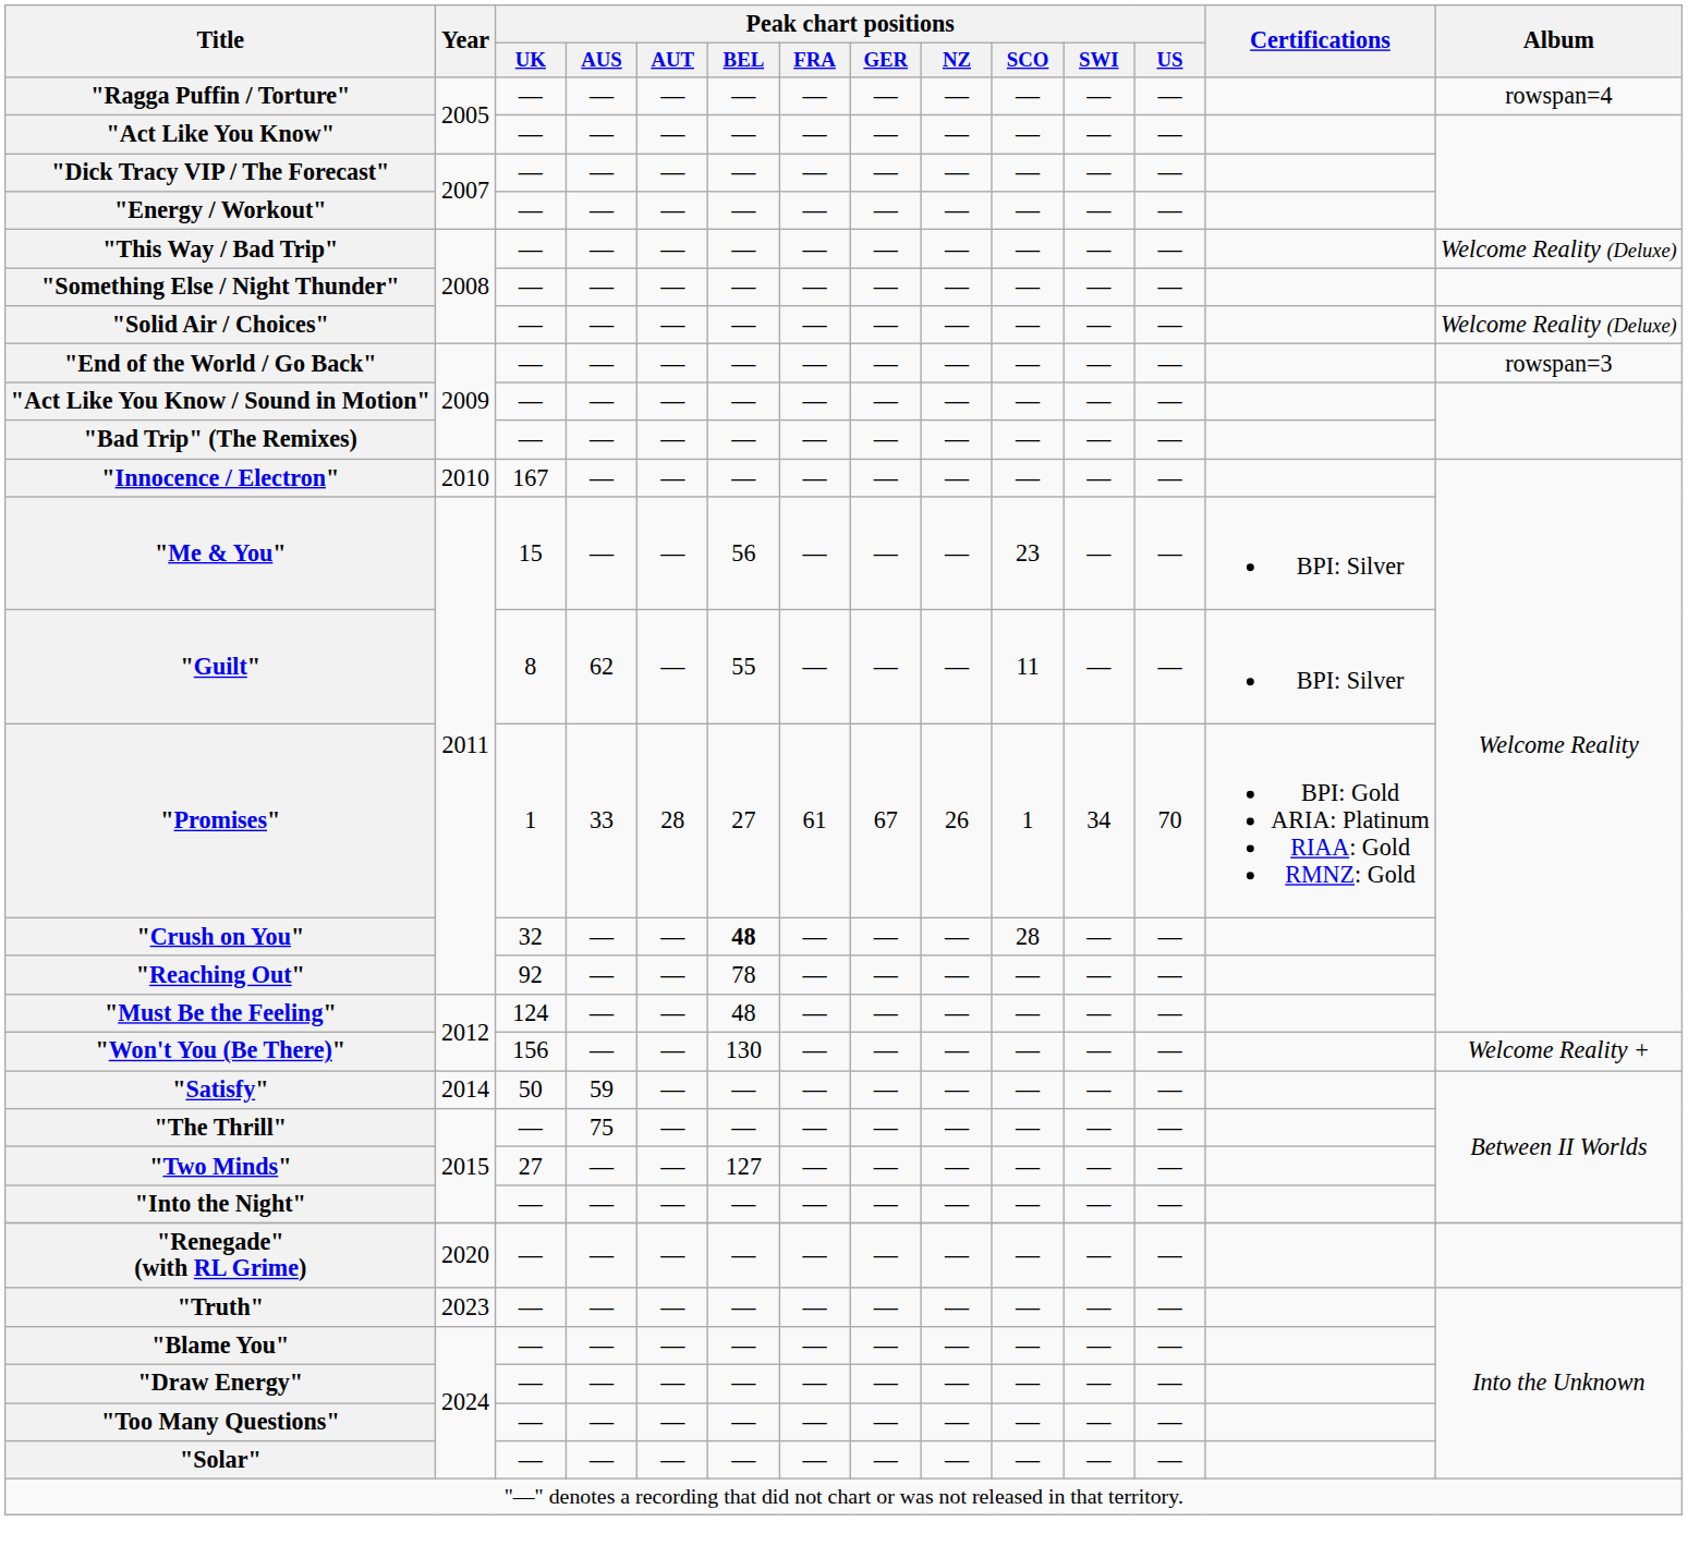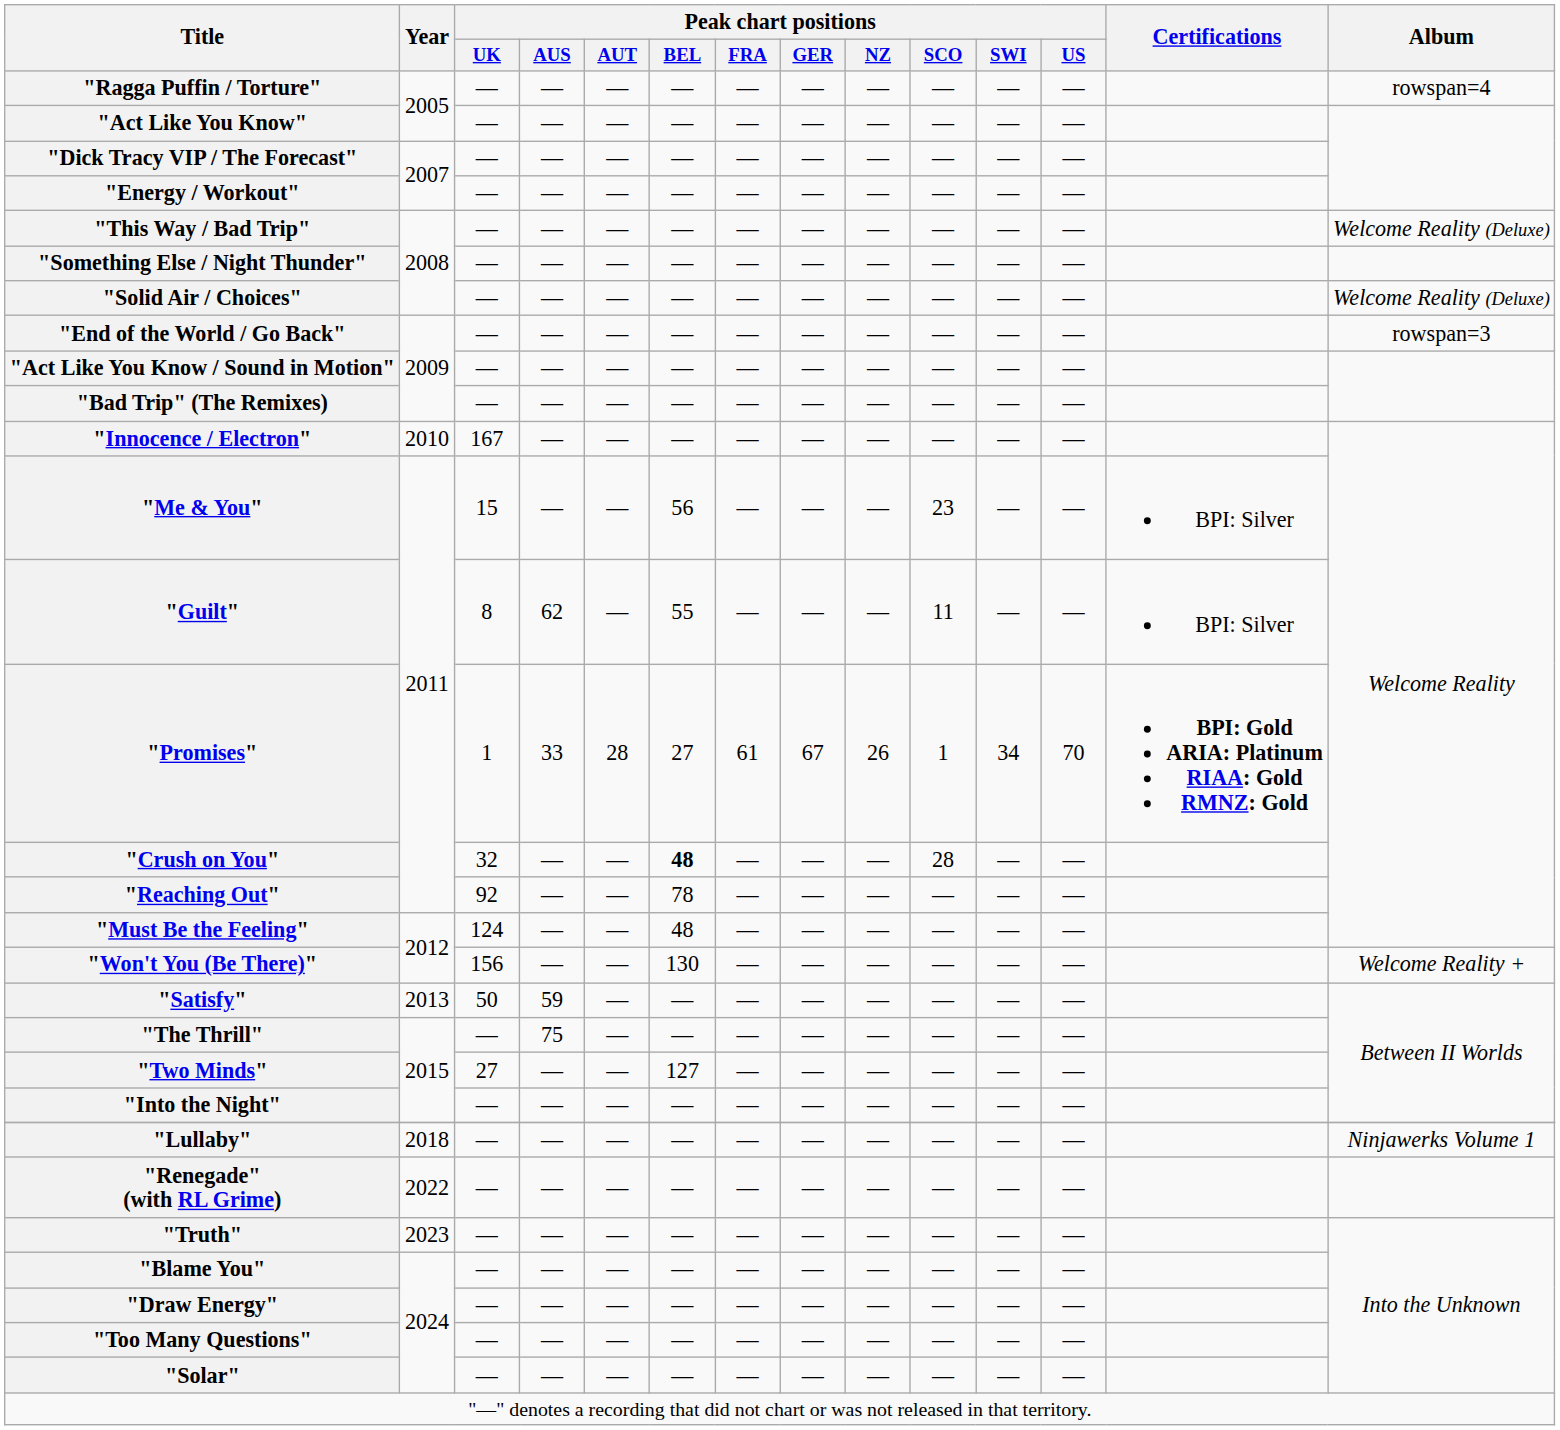"Promises" | Certifications: normal -> bold
"Satisfy" | Year: 2014 -> 2013
+ row: "Lullaby" | 2018 | — | — | — | — | — | — | — | — | — | — | Ninjawerks Volume 1
"Renegade" (with RL Grime) | Year: 2020 -> 2022
